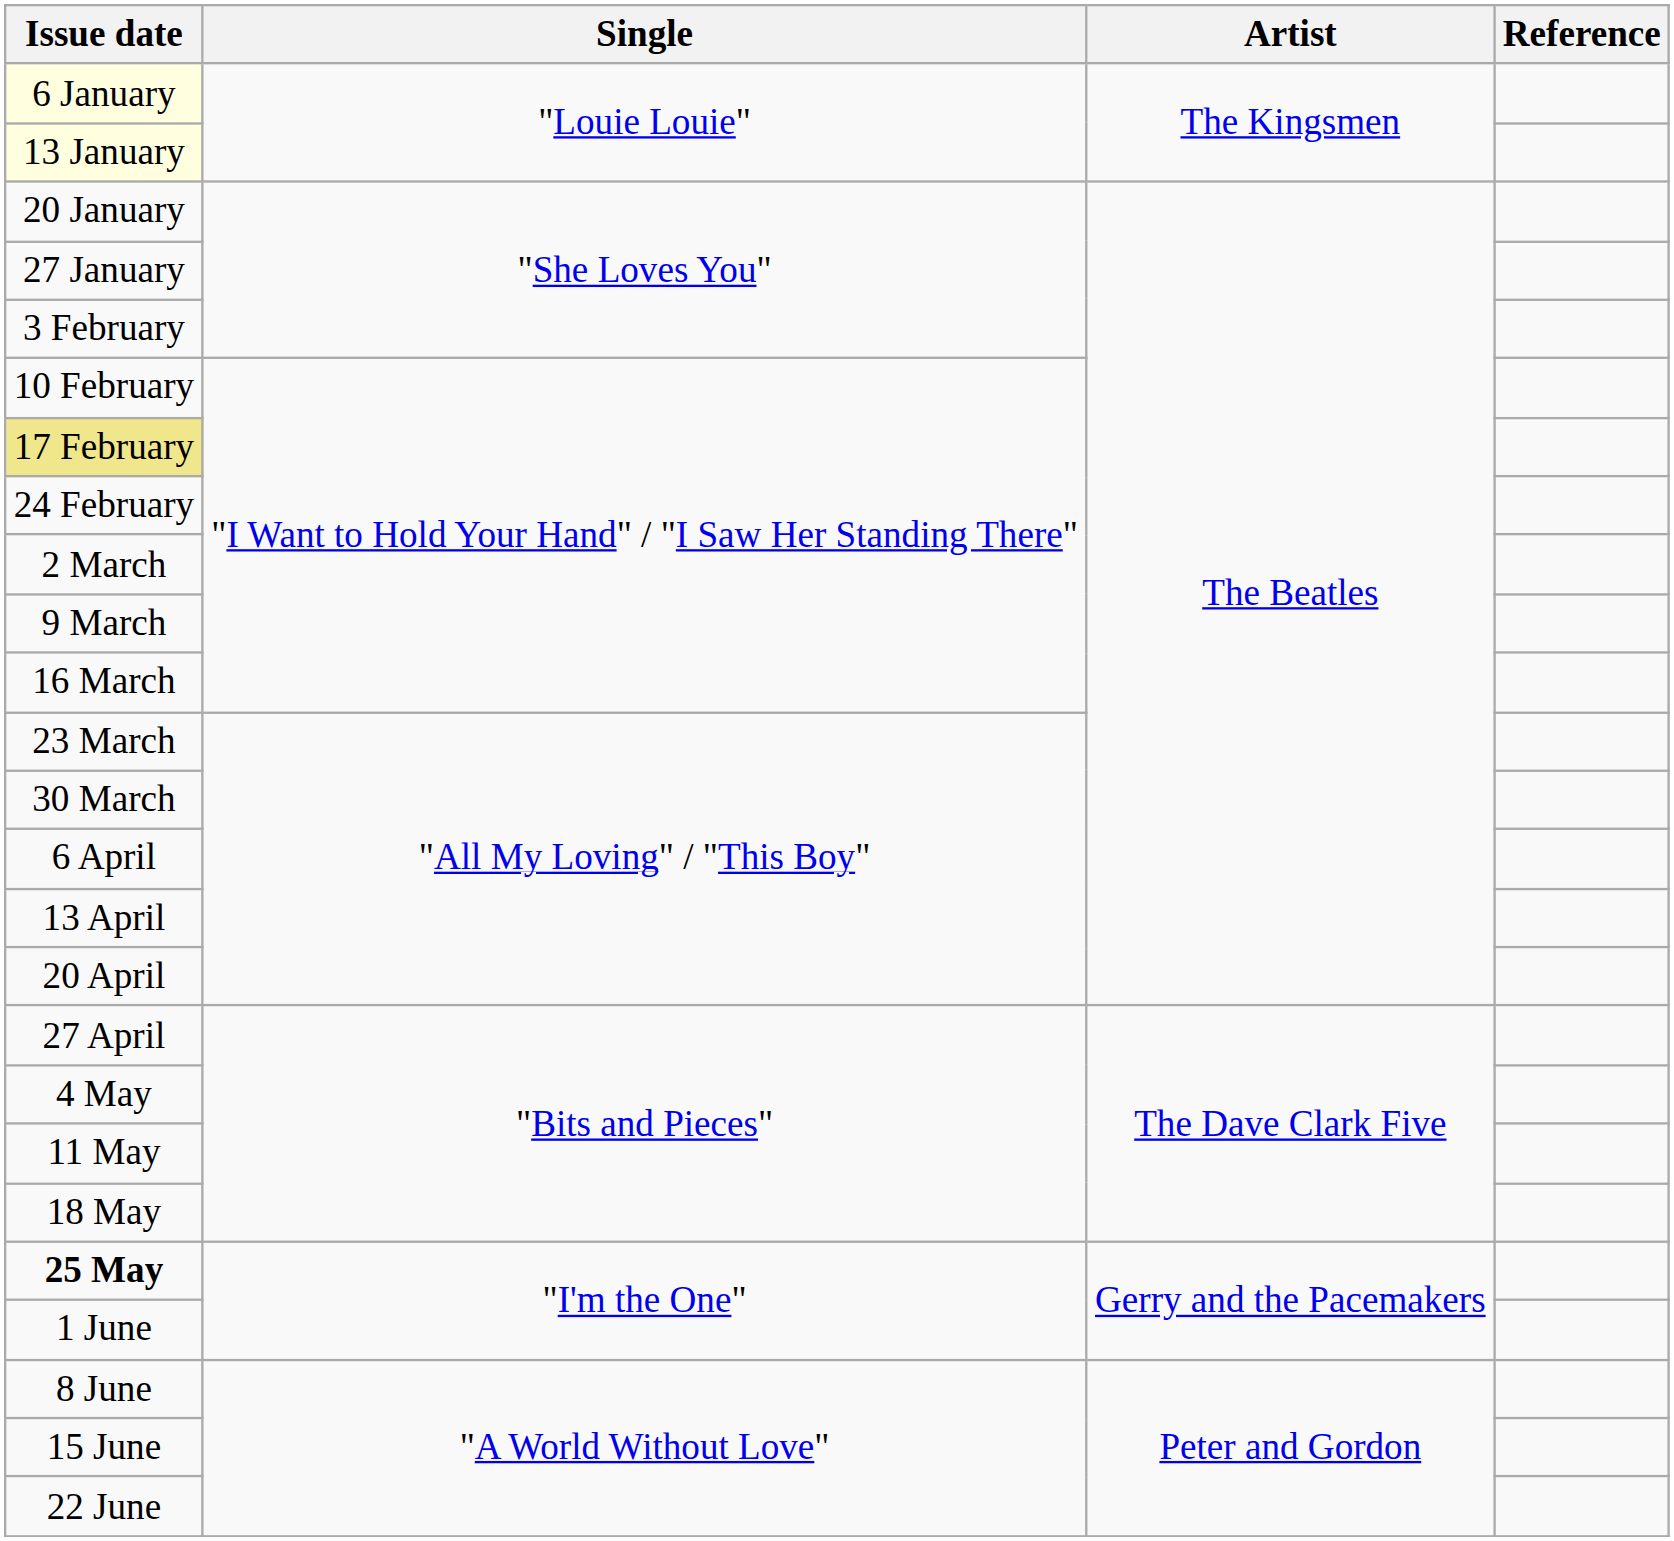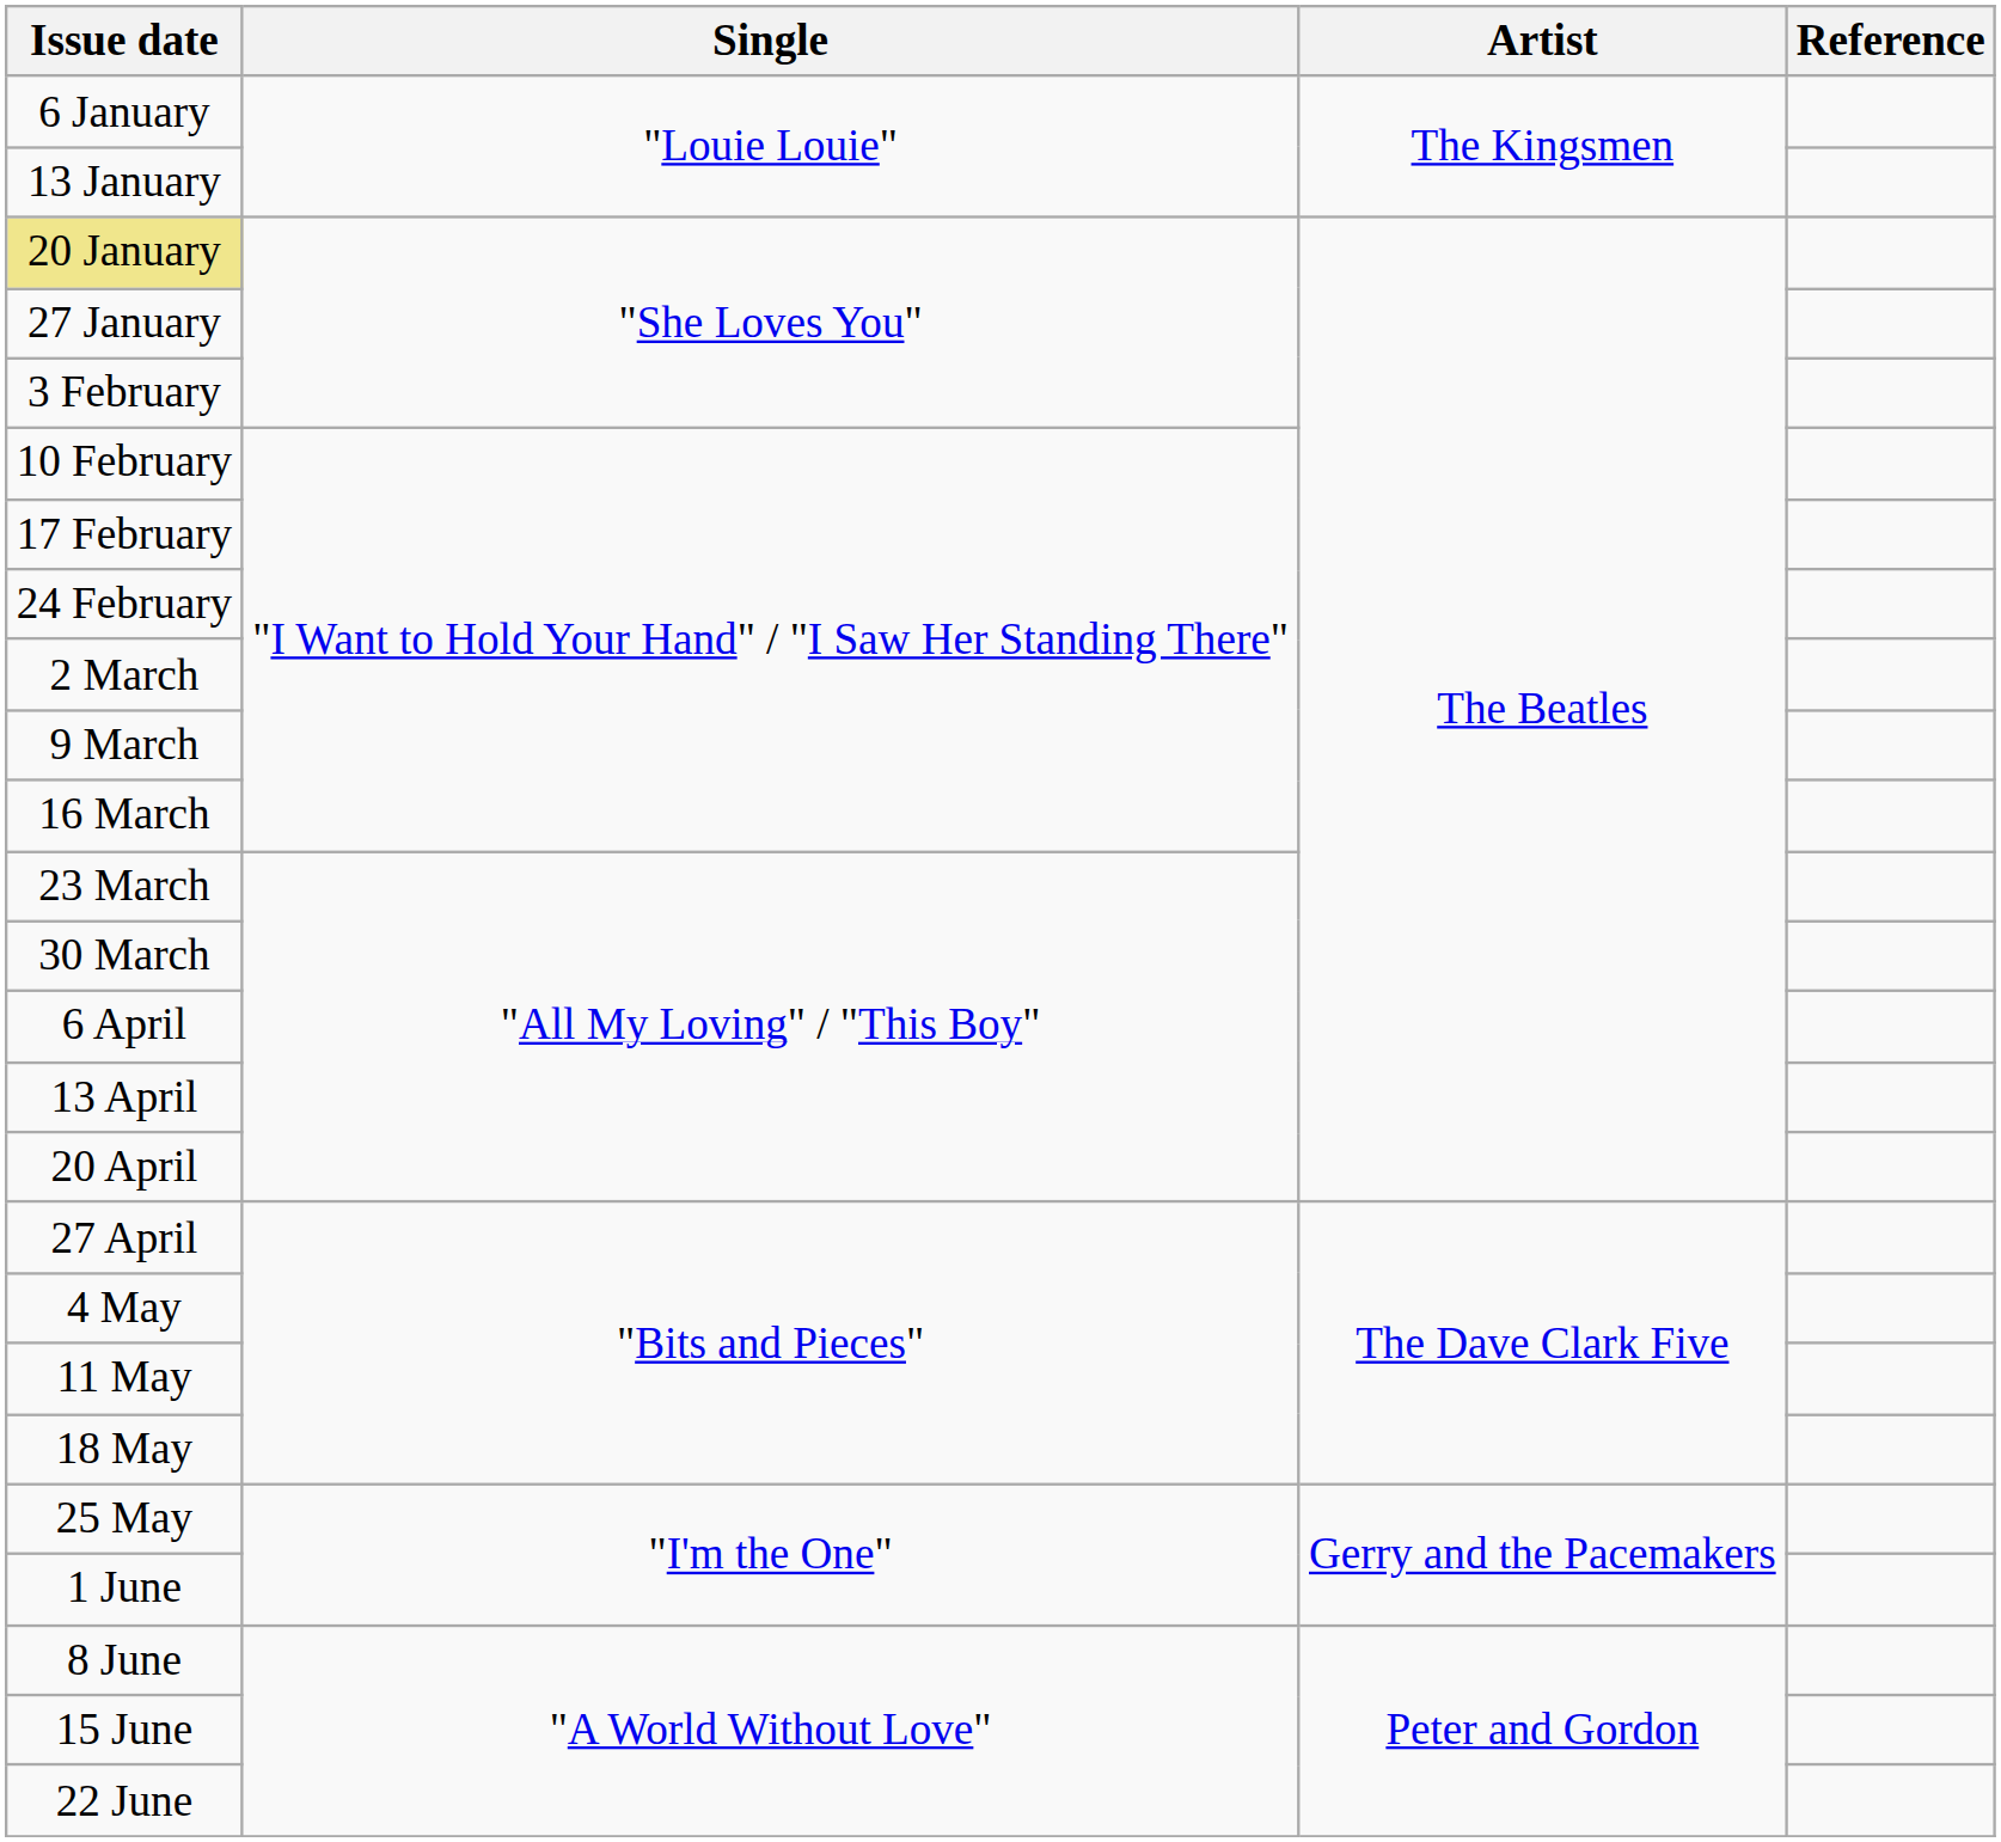6 January | Issue date: lightyellow background -> no background
13 January | Issue date: lightyellow background -> no background
20 January | Issue date: no background -> khaki background
17 February | Issue date: khaki background -> no background
25 May | Issue date: bold -> normal
